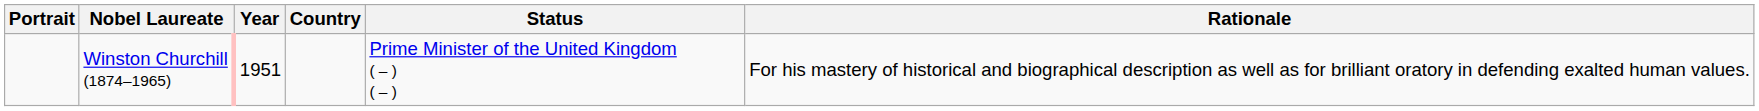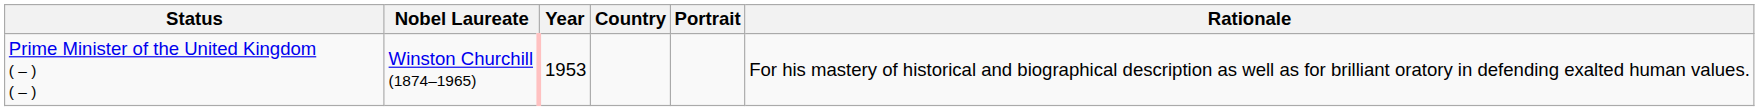columns swapped: Portrait <-> Status
Winston Churchill (1874–1965) | Year: 1951 -> 1953
